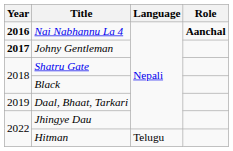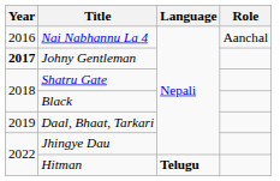Nai Nabhannu La 4 | Year: bold -> normal
Nai Nabhannu La 4 | Role: bold -> normal
Hitman | Language: normal -> bold
